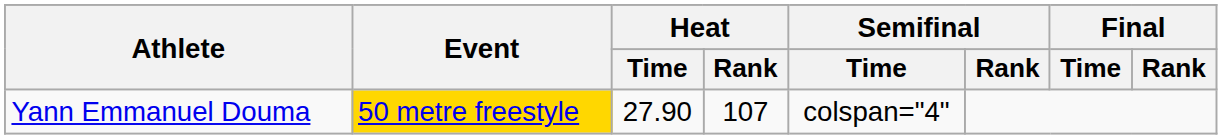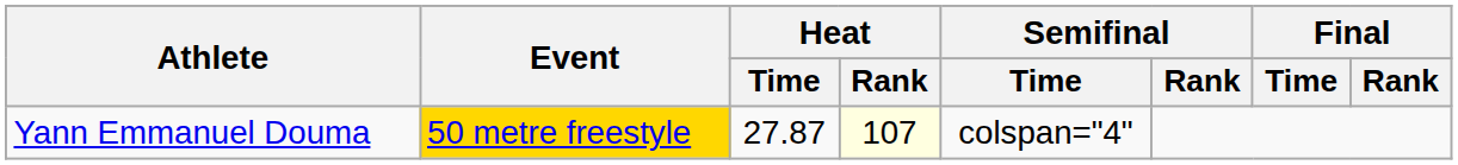Yann Emmanuel Douma | Heat / Time: 27.90 -> 27.87
Yann Emmanuel Douma | Heat / Rank: no background -> lightyellow background
